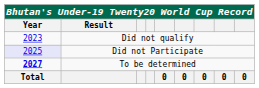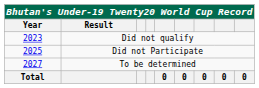Did not Participate | Year: lavender background -> no background
To be determined | Year: bold -> normal
